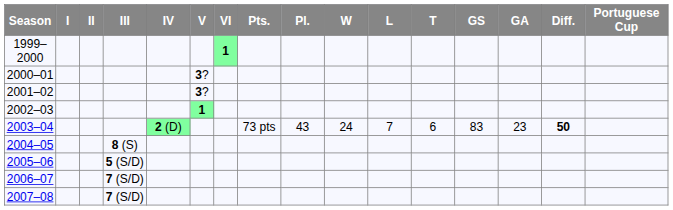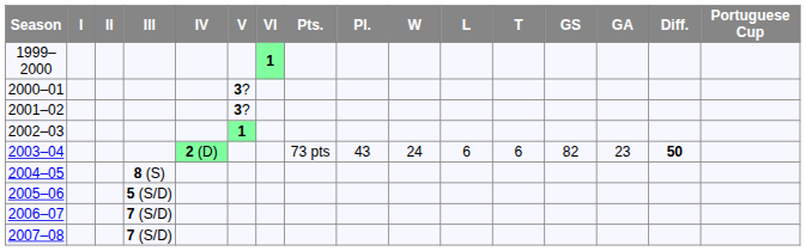2003–04 | L: 7 -> 6
2003–04 | GS: 83 -> 82
